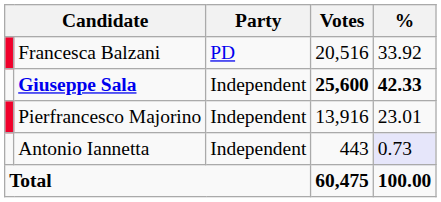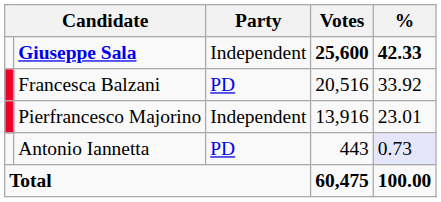rows swapped: Giuseppe Sala <-> Francesca Balzani
Antonio Iannetta | Party: Independent -> PD
